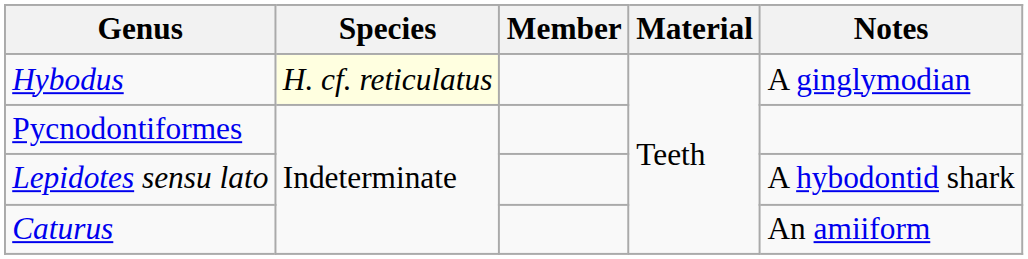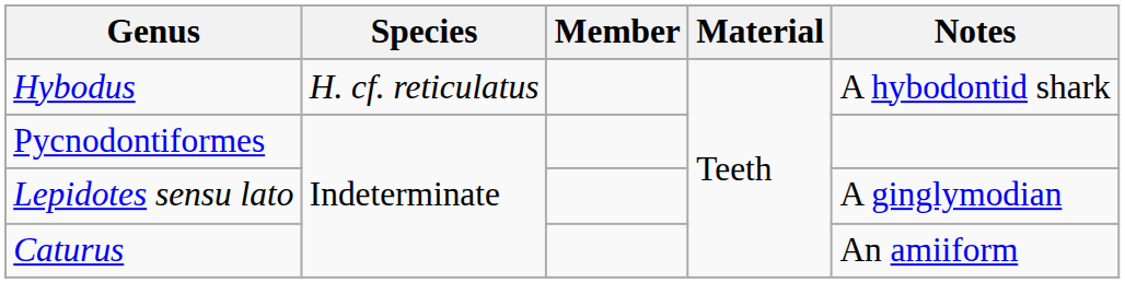Hybodus | Species: lightyellow background -> no background
Hybodus | Notes: A ginglymodian -> A hybodontid shark
Lepidotes sensu lato | Notes: A hybodontid shark -> A ginglymodian
